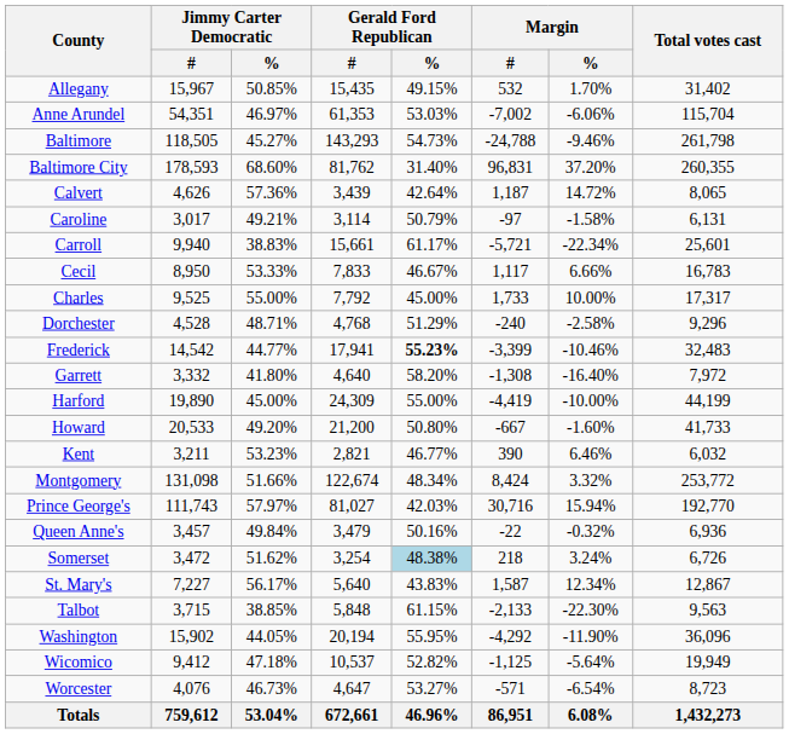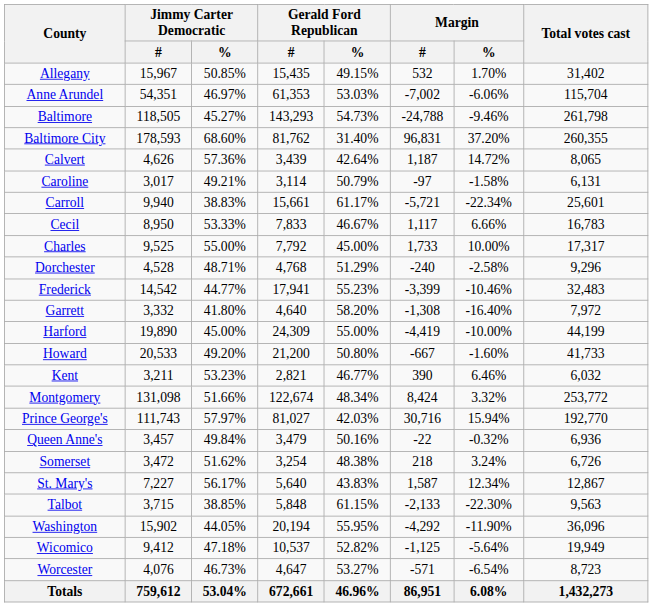Frederick | Gerald Ford Republican / %: bold -> normal
Somerset | Gerald Ford Republican / %: lightblue background -> no background
